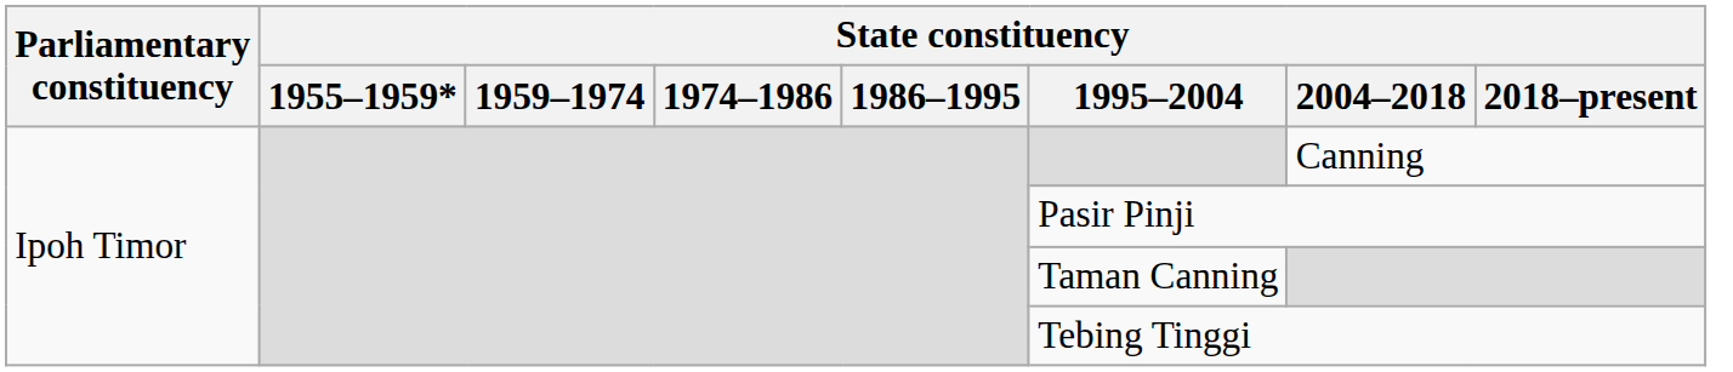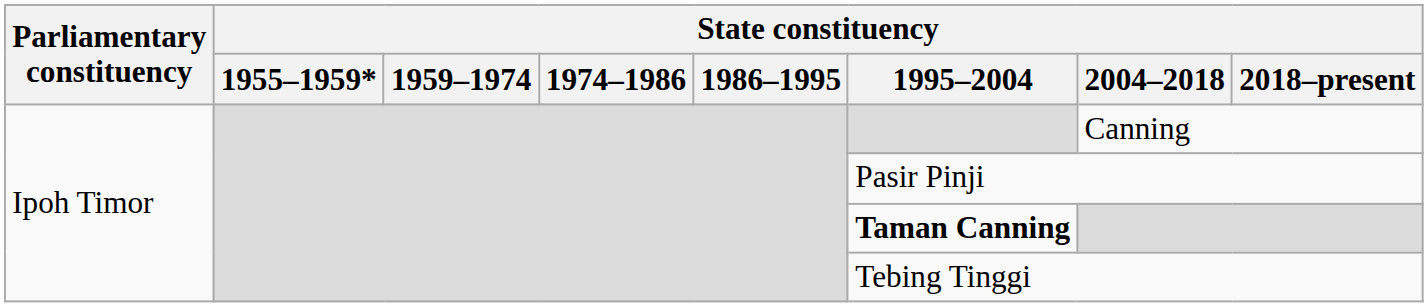row 5 | State constituency / 1995–2004: normal -> bold
